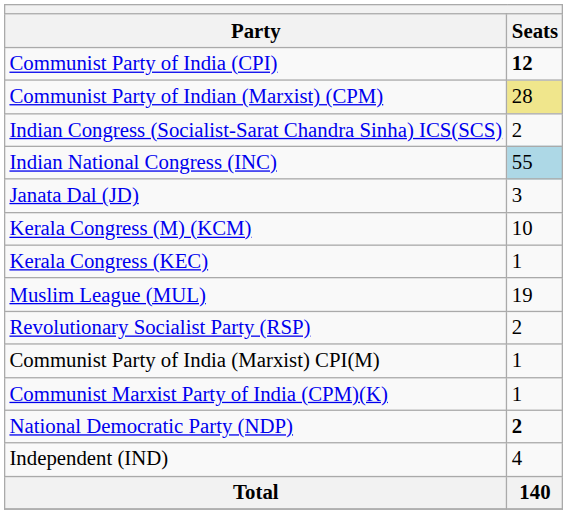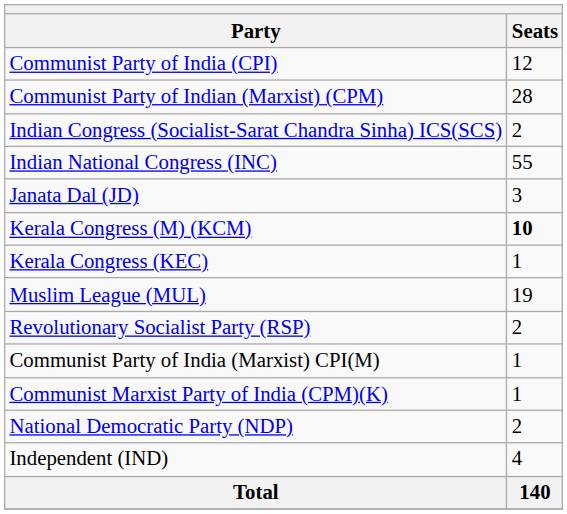Communist Party of India (CPI) | Seats: bold -> normal
Communist Party of Indian (Marxist) (CPM) | Seats: khaki background -> no background
Indian National Congress (INC) | Seats: lightblue background -> no background
Kerala Congress (M) (KCM) | Seats: normal -> bold
National Democratic Party (NDP) | Seats: bold -> normal
